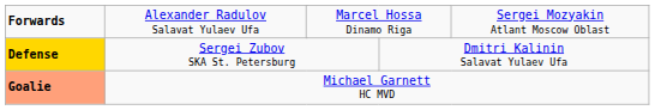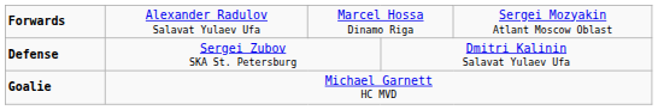Defense | column 1: gold background -> no background
Goalie | column 1: lightsalmon background -> no background
